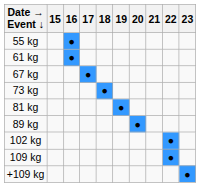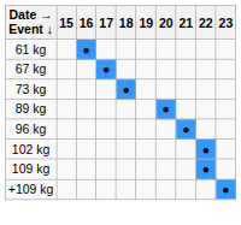- row: 55 kg | ●
- row: 81 kg | ●
+ row: 96 kg | ●
